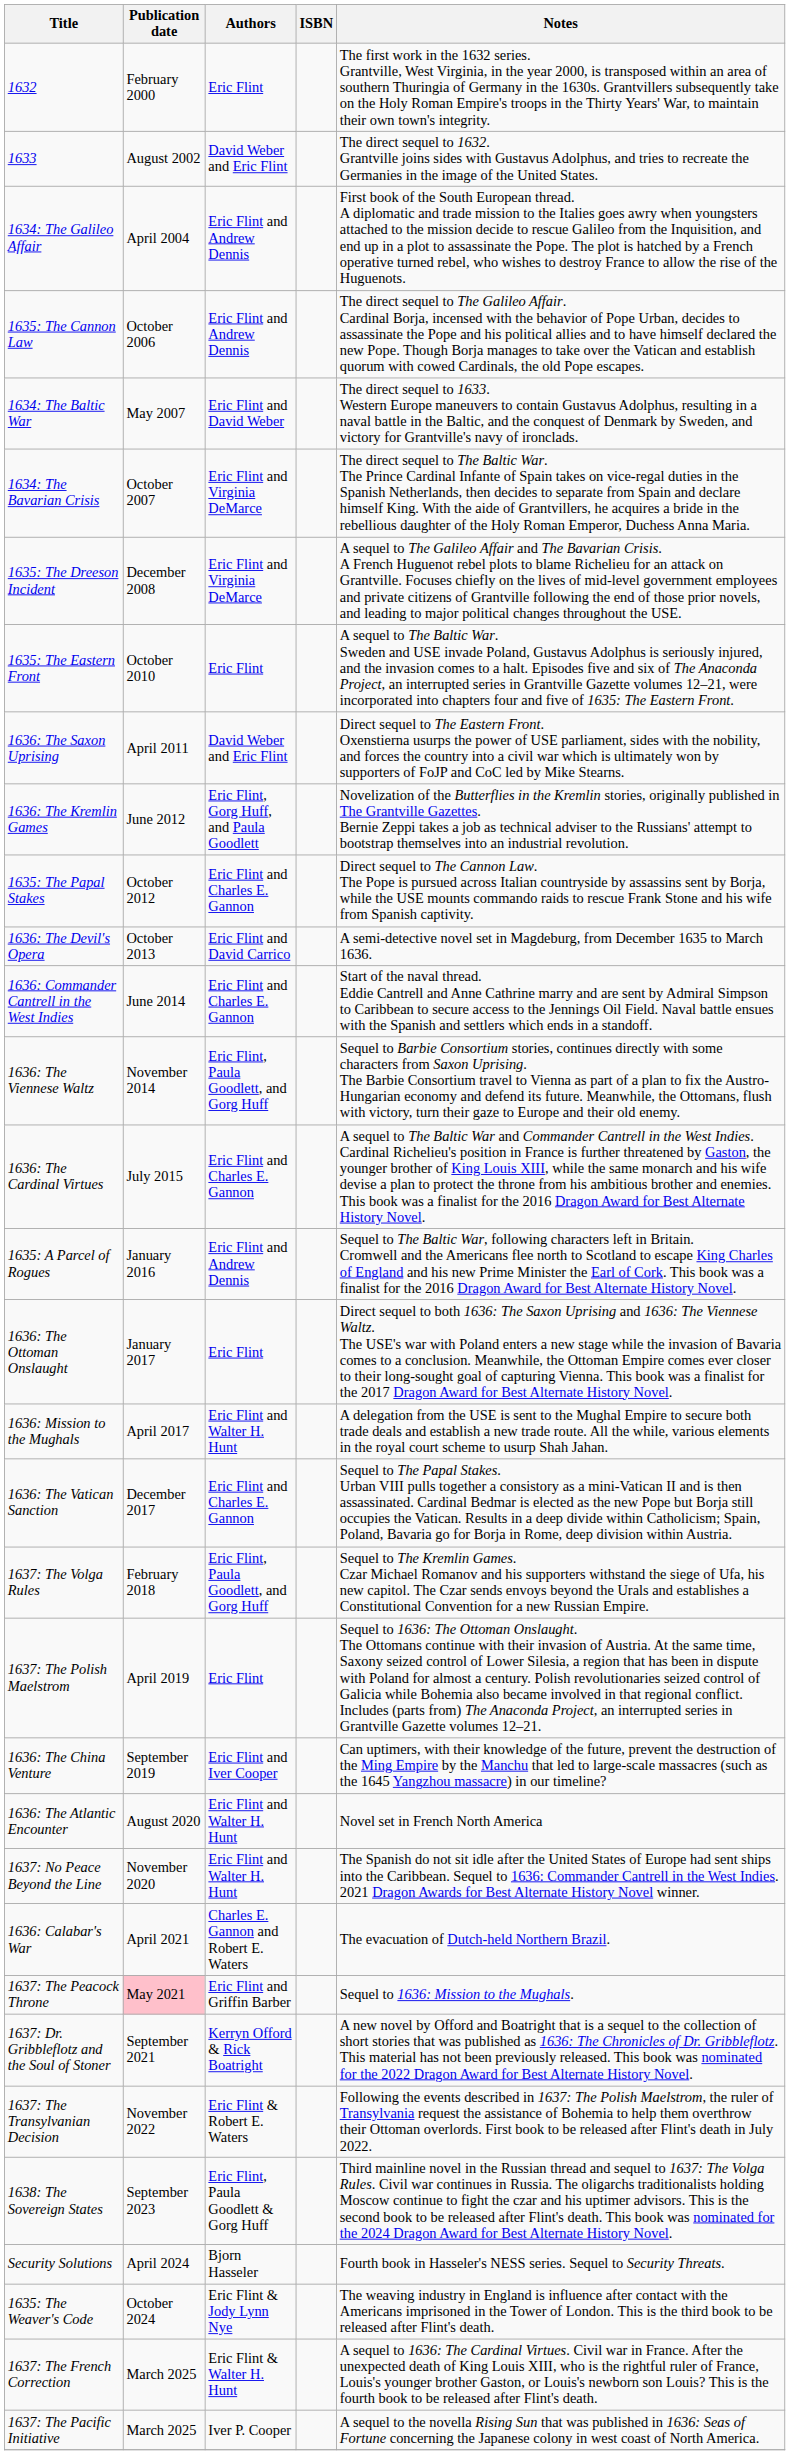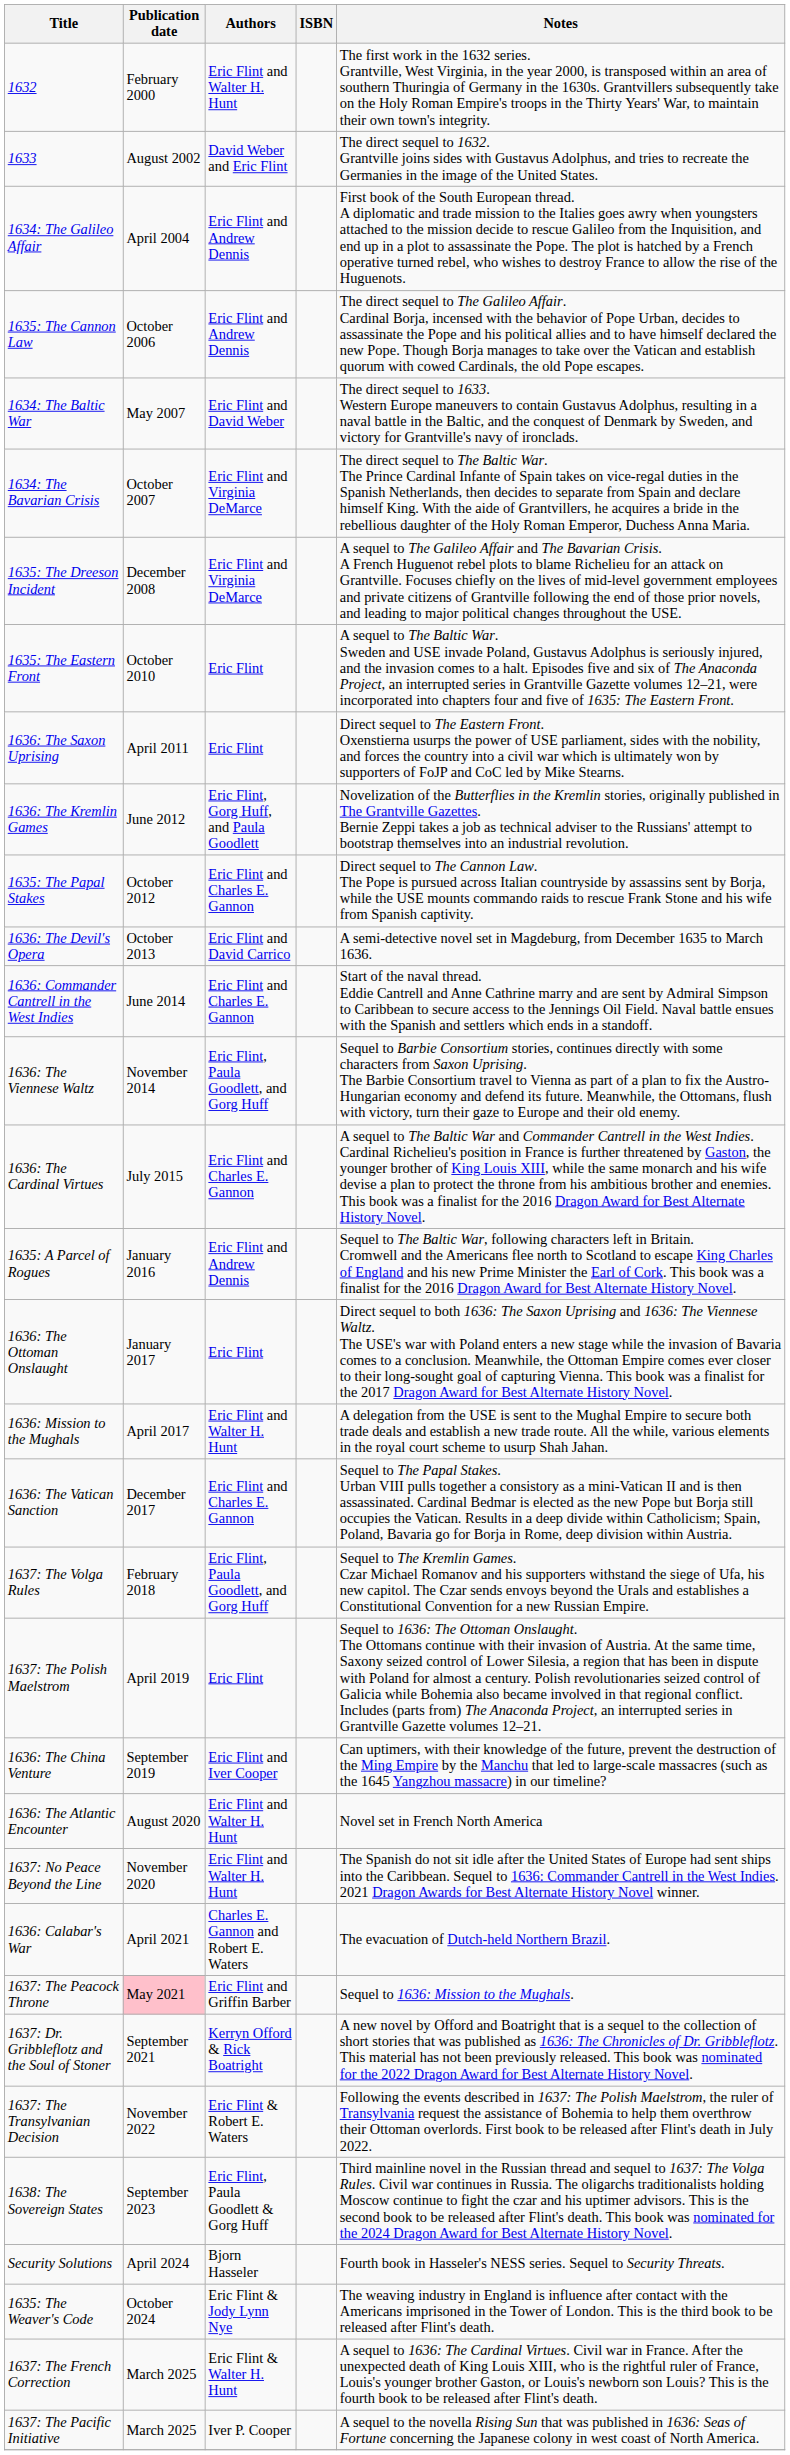1632 | Authors: Eric Flint -> Eric Flint and Walter H. Hunt
1636: The Saxon Uprising | Authors: David Weber and Eric Flint -> Eric Flint
